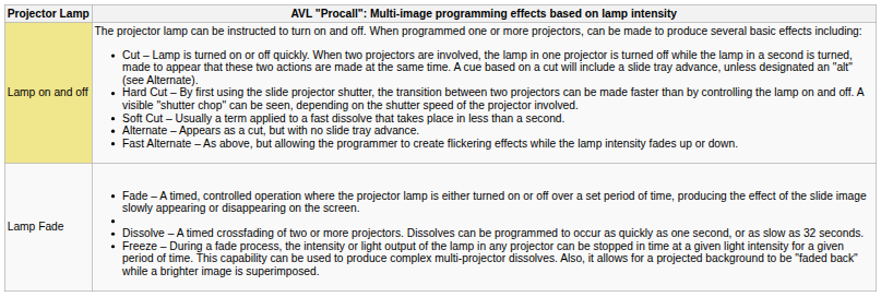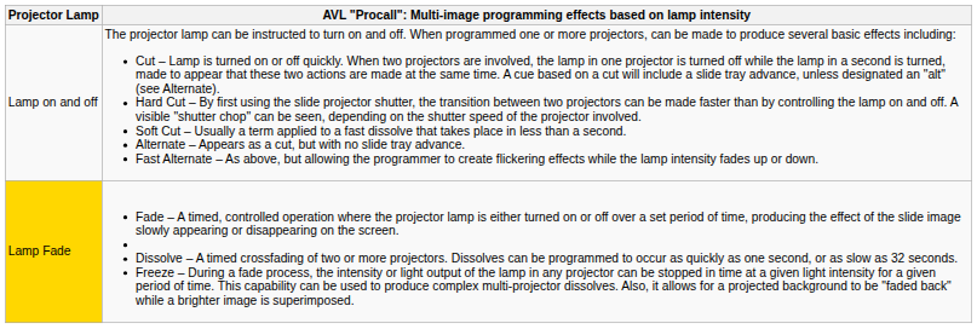Lamp on and off | Projector Lamp: khaki background -> no background
Lamp Fade | Projector Lamp: no background -> gold background
